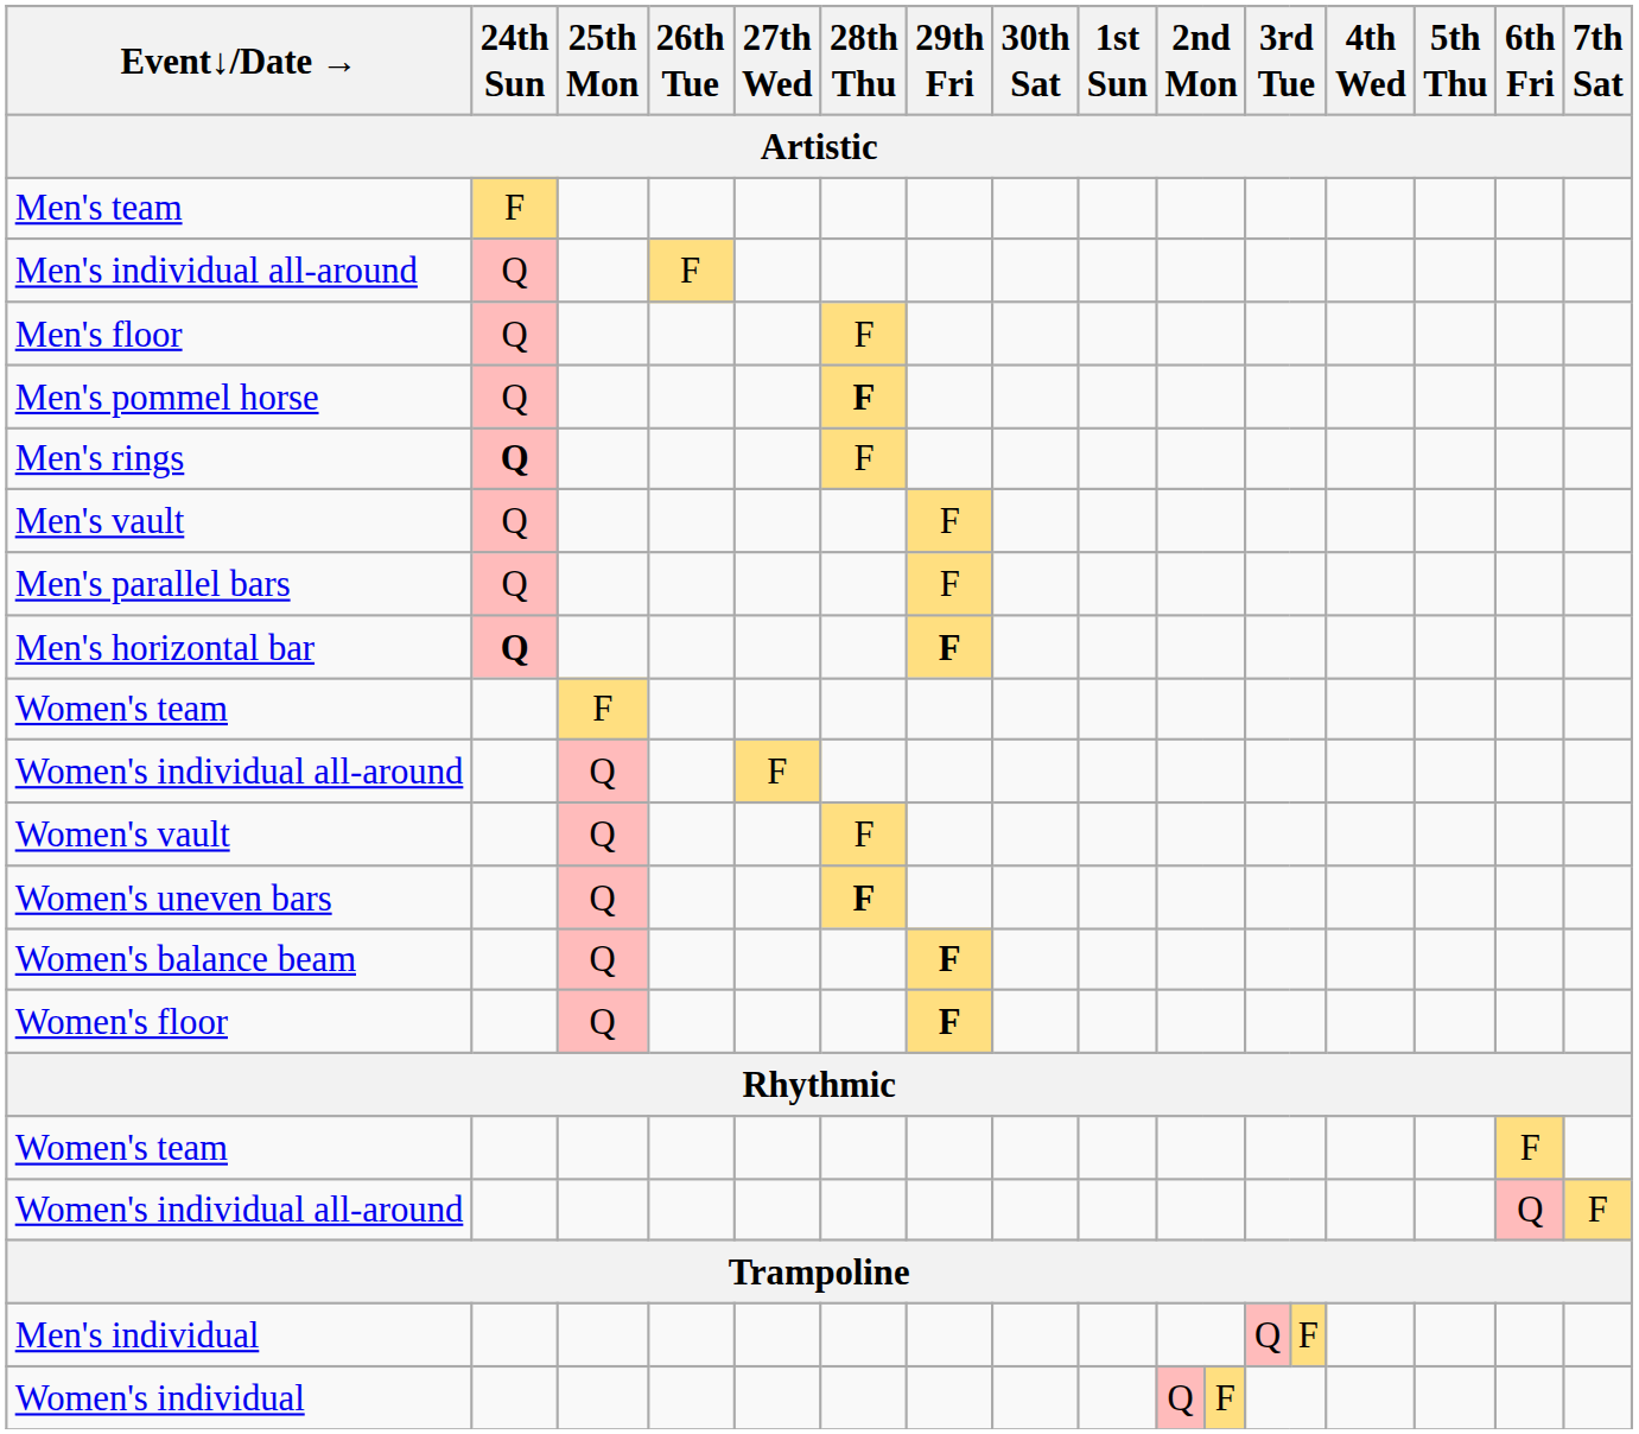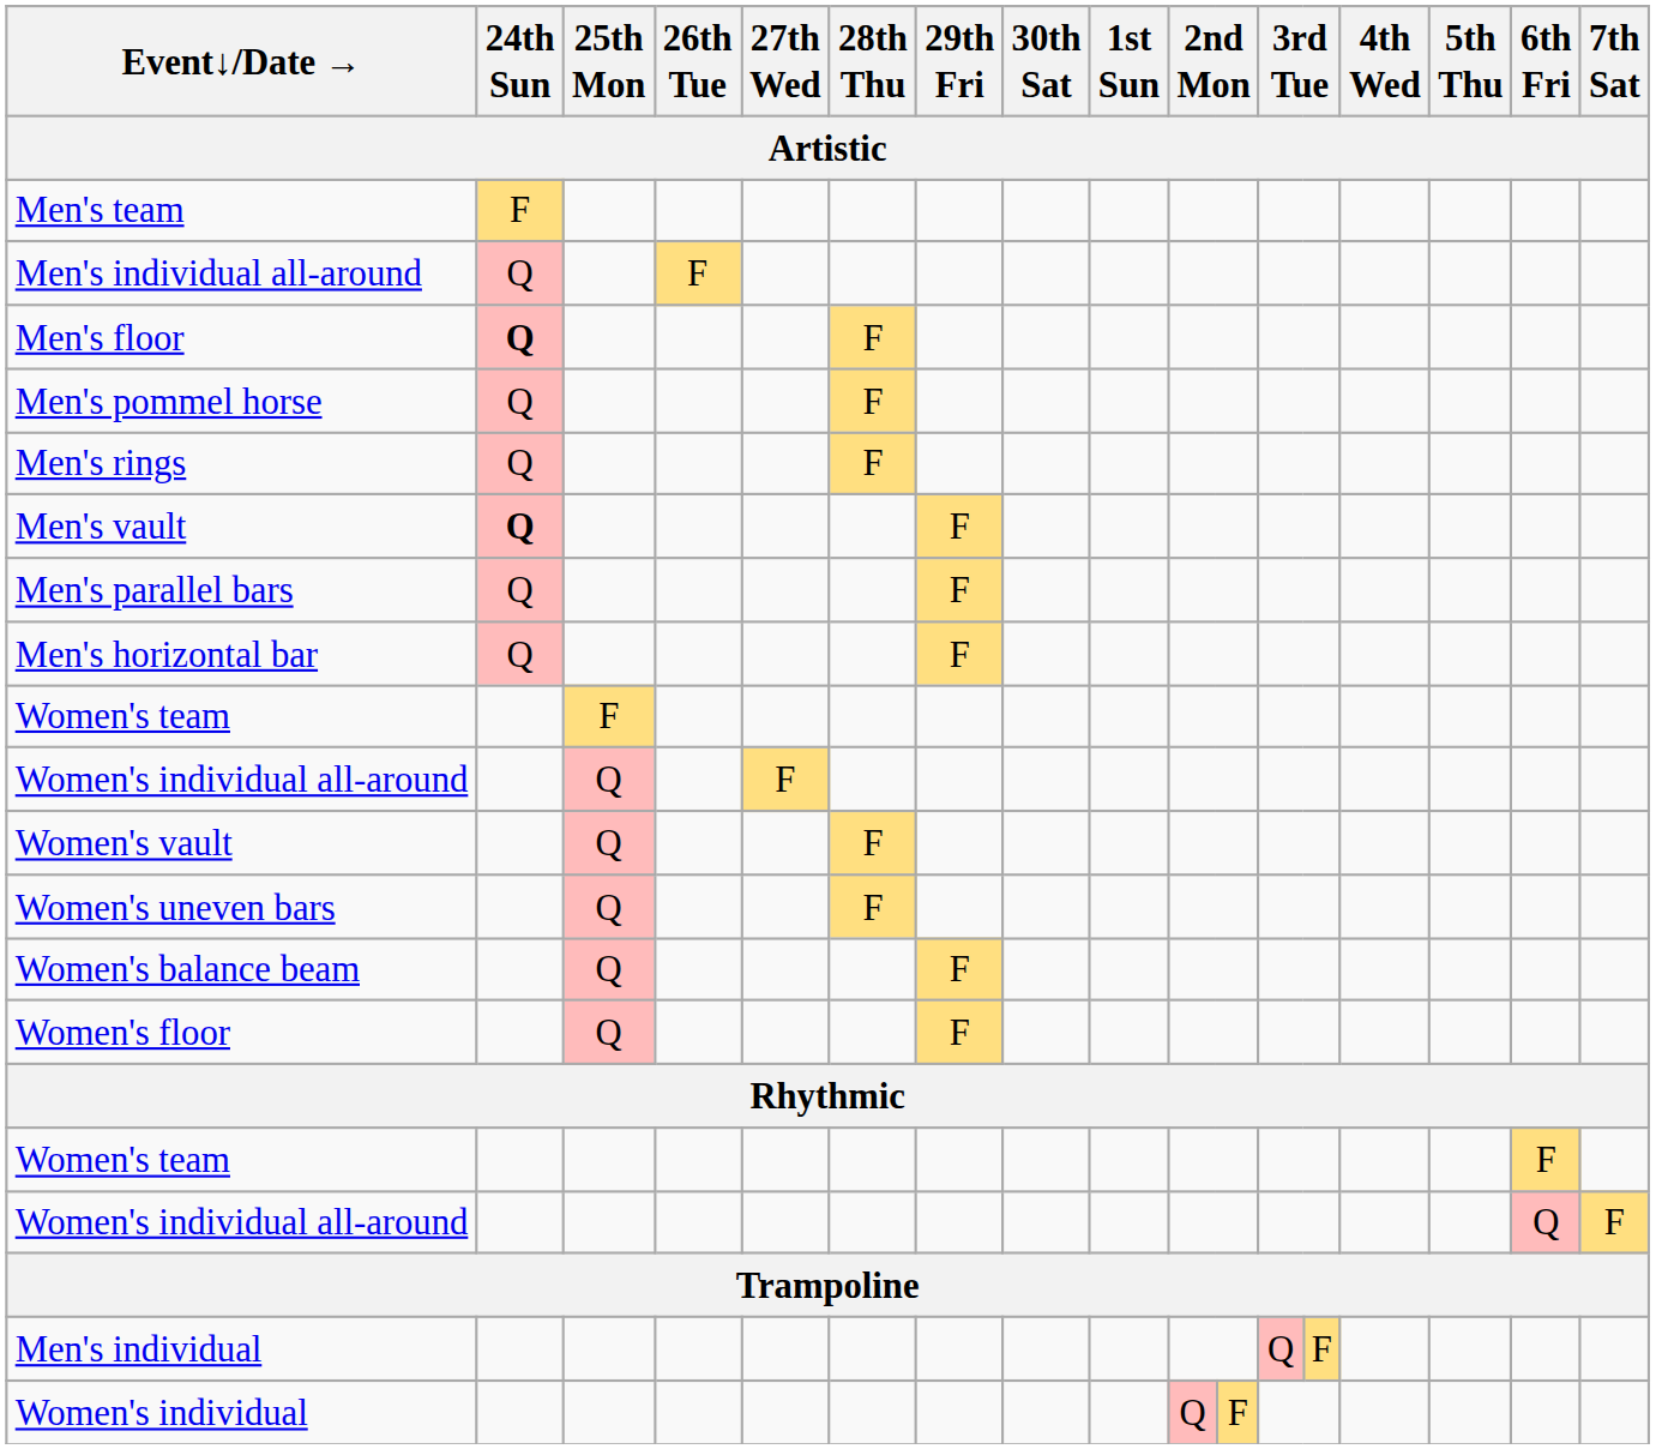Men's floor | 24th Sun: normal -> bold
Men's pommel horse | 28th Thu: bold -> normal
Men's rings | 24th Sun: bold -> normal
Men's vault | 24th Sun: normal -> bold
Men's horizontal bar | 24th Sun: bold -> normal
Men's horizontal bar | 29th Fri: bold -> normal
Women's uneven bars | 28th Thu: bold -> normal
Women's balance beam | 29th Fri: bold -> normal
Women's floor | 29th Fri: bold -> normal
